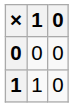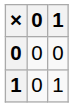columns swapped: 0 <-> 1
